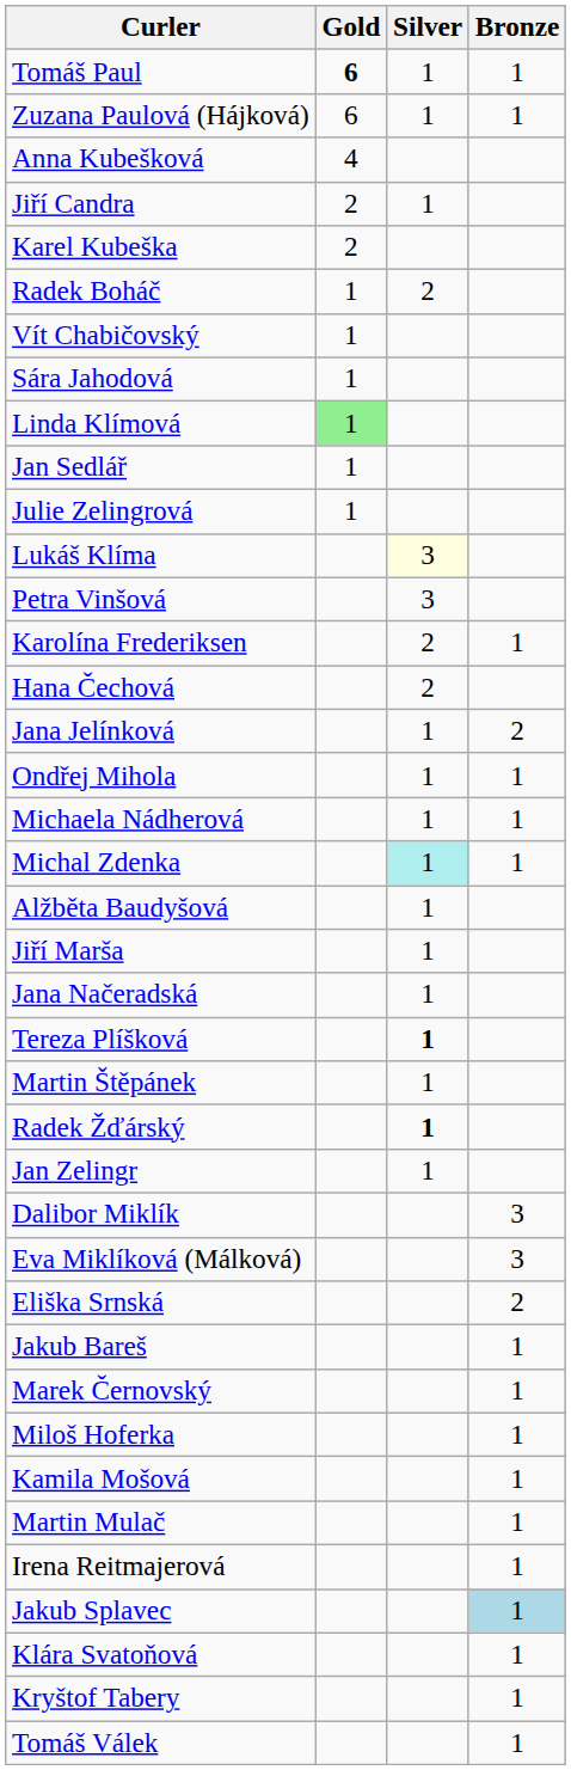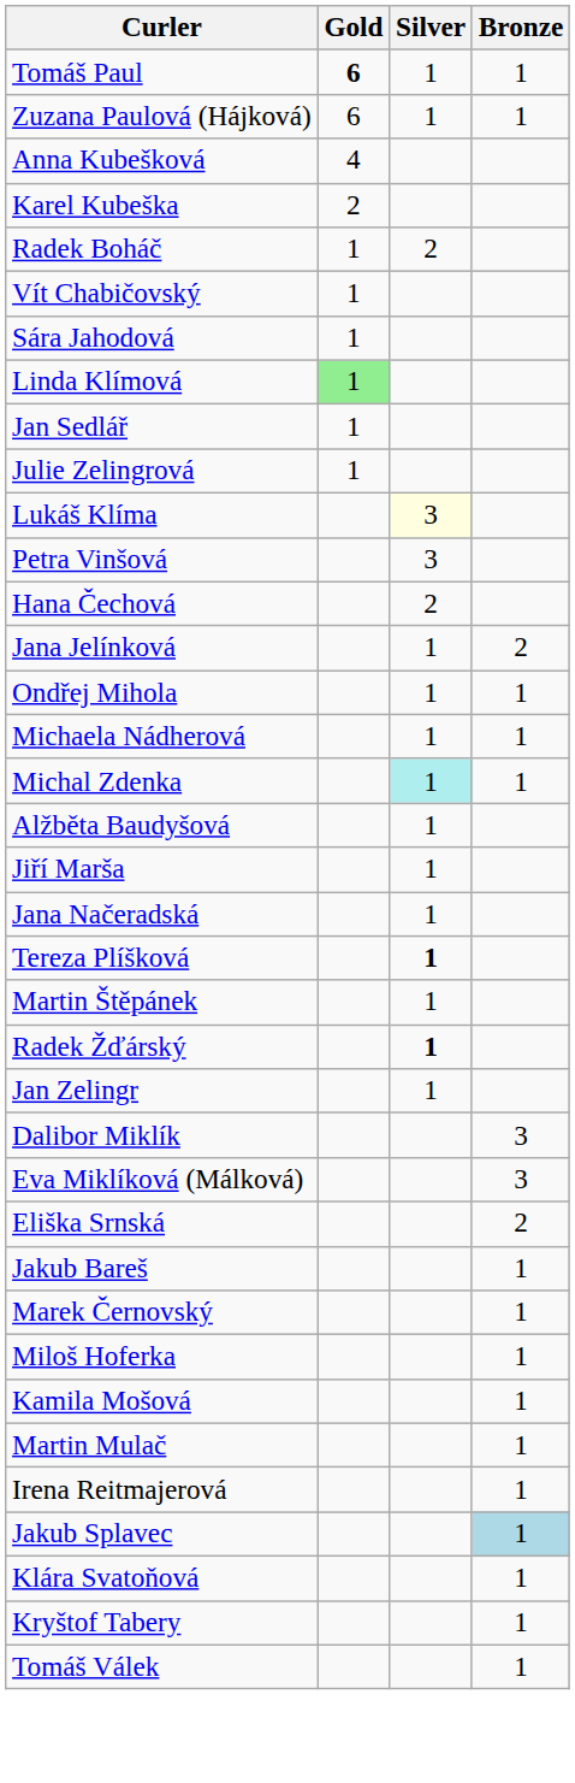- row: Jiří Candra | 2 | 1
- row: Karolína Frederiksen | 2 | 1
